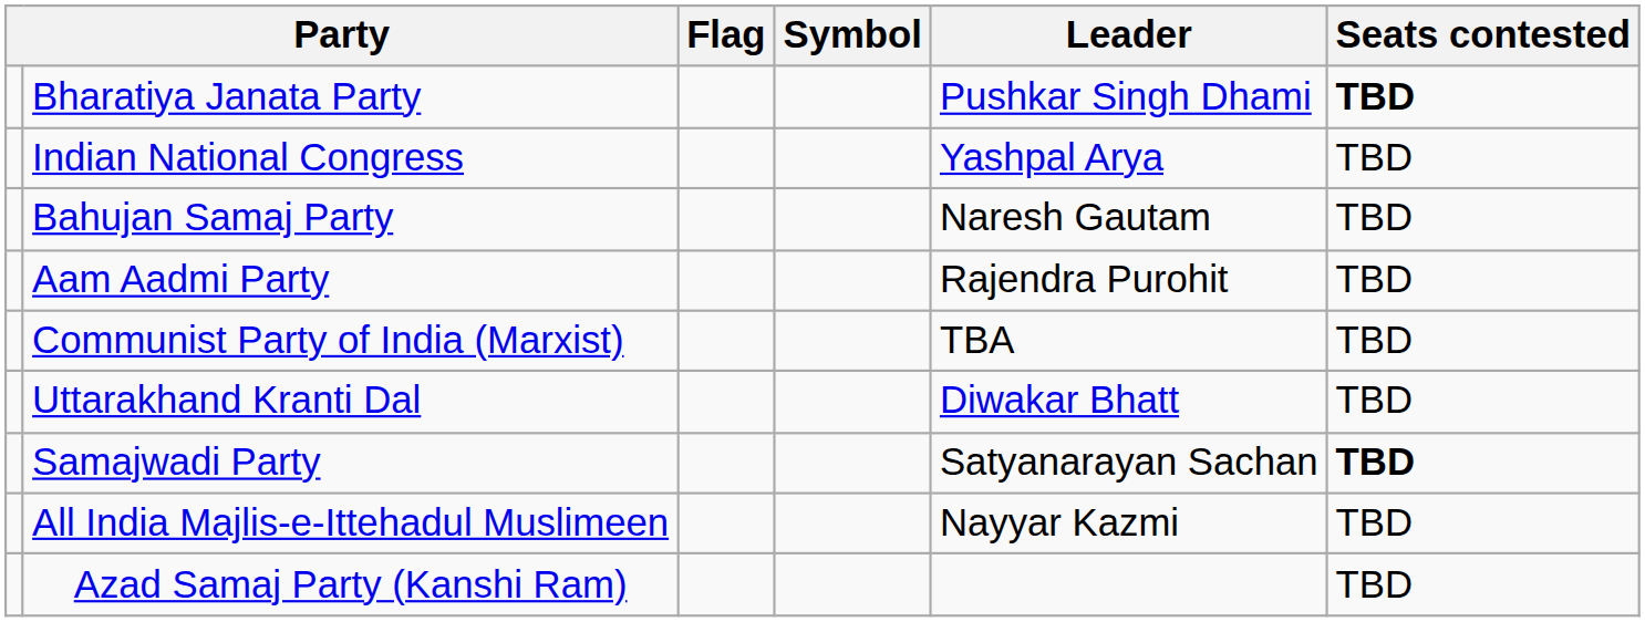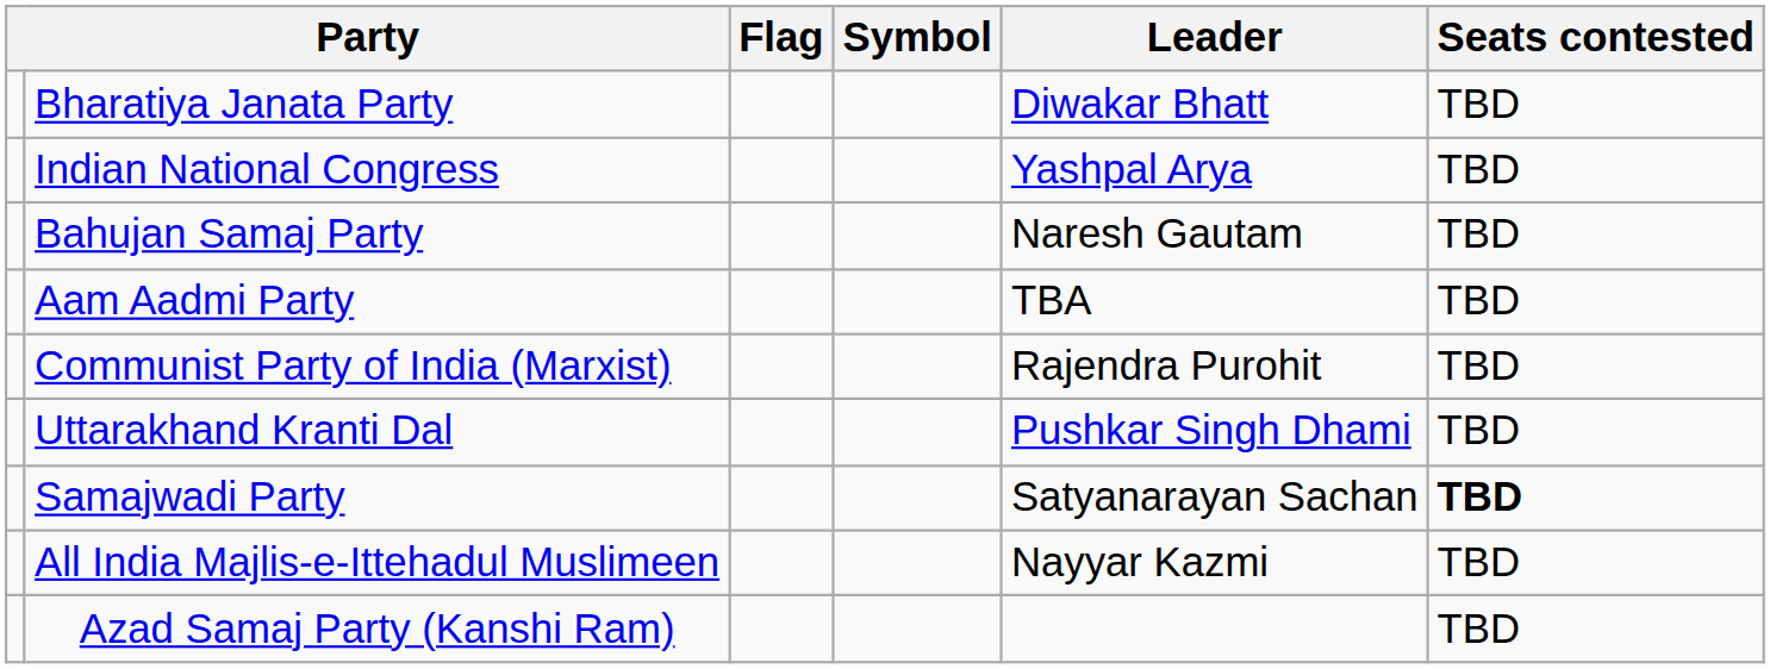Bharatiya Janata Party | Leader: Pushkar Singh Dhami -> Diwakar Bhatt
Bharatiya Janata Party | column 6: bold -> normal
Aam Aadmi Party | Leader: Rajendra Purohit -> TBA
Communist Party of India (Marxist) | Leader: TBA -> Rajendra Purohit
Uttarakhand Kranti Dal | Leader: Diwakar Bhatt -> Pushkar Singh Dhami
